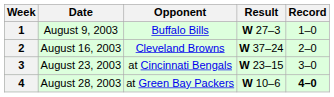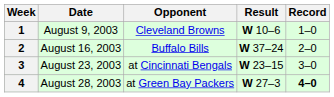1 | Opponent: Buffalo Bills -> Cleveland Browns
1 | Result: W 27–3 -> W 10–6
2 | Opponent: Cleveland Browns -> Buffalo Bills
4 | Result: W 10–6 -> W 27–3
